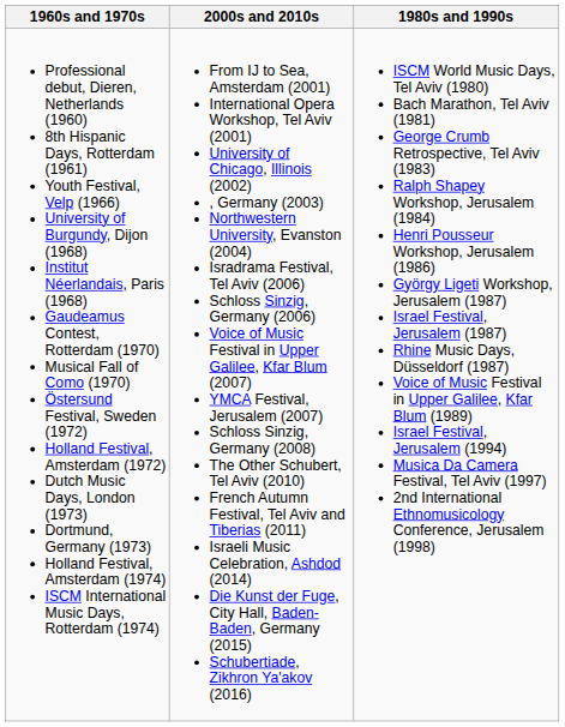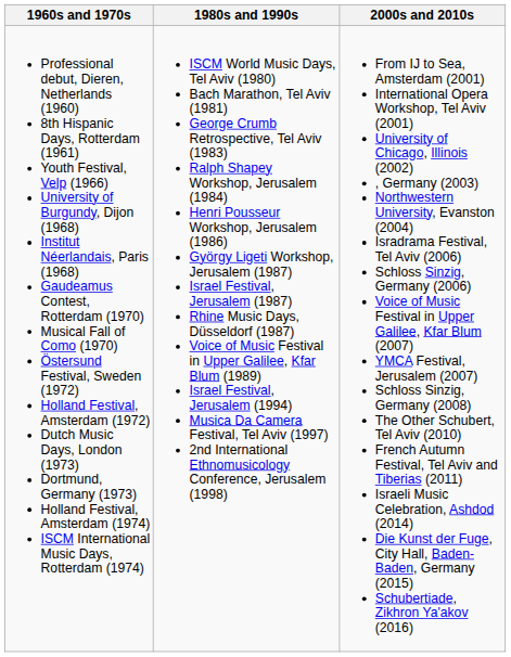columns swapped: 1980s and 1990s <-> 2000s and 2010s
